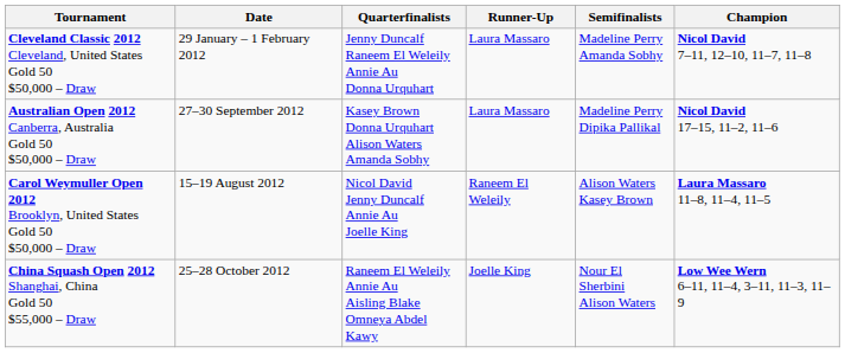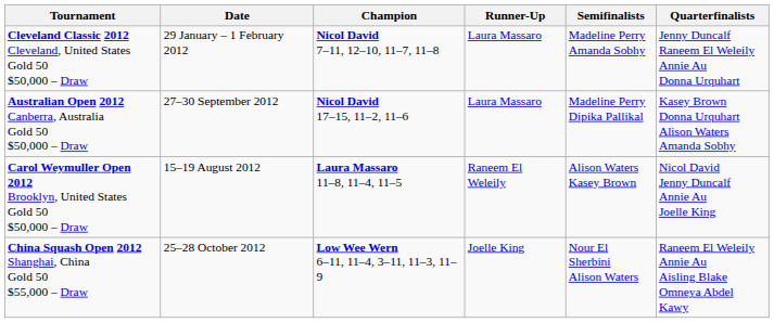columns swapped: Champion <-> Quarterfinalists
